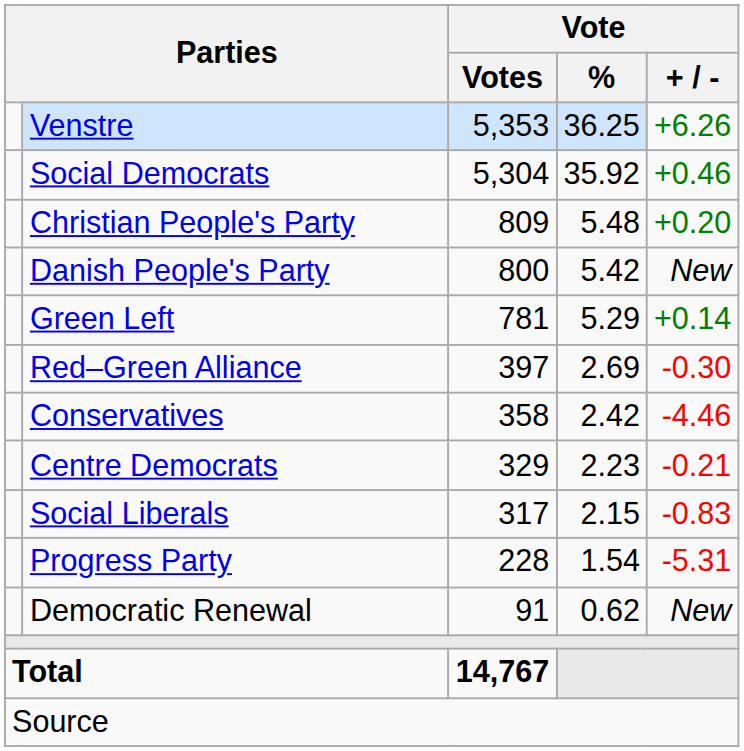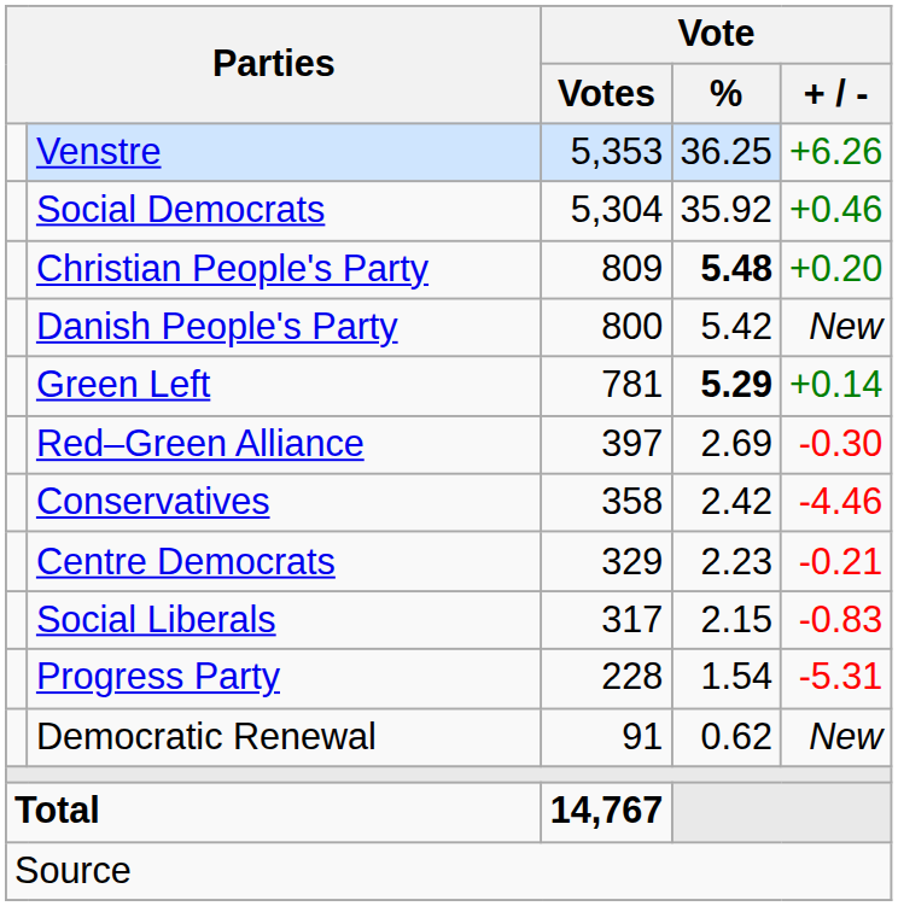Christian People's Party | Vote / %: normal -> bold
Green Left | Vote / %: normal -> bold
